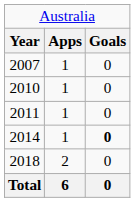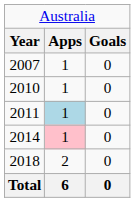2011 | column 2: no background -> lightblue background
2014 | column 2: no background -> pink background
2014 | column 3: bold -> normal
